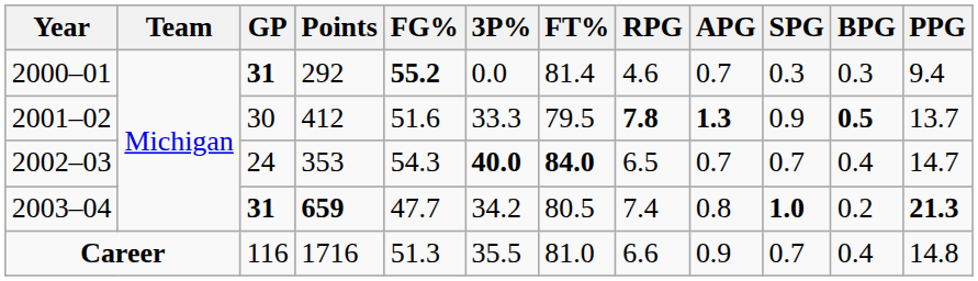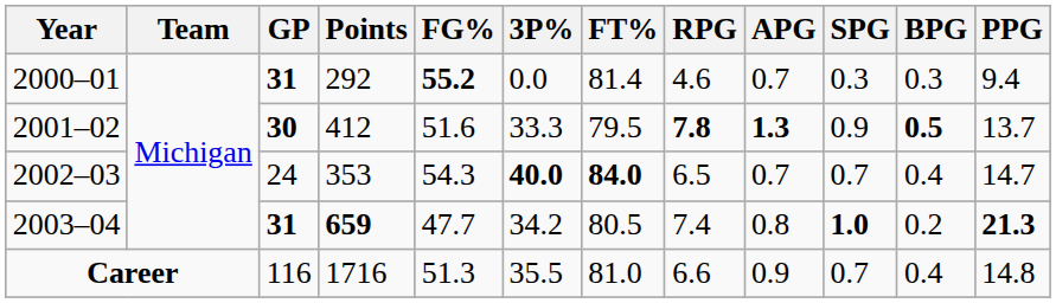2001–02 | GP: normal -> bold
